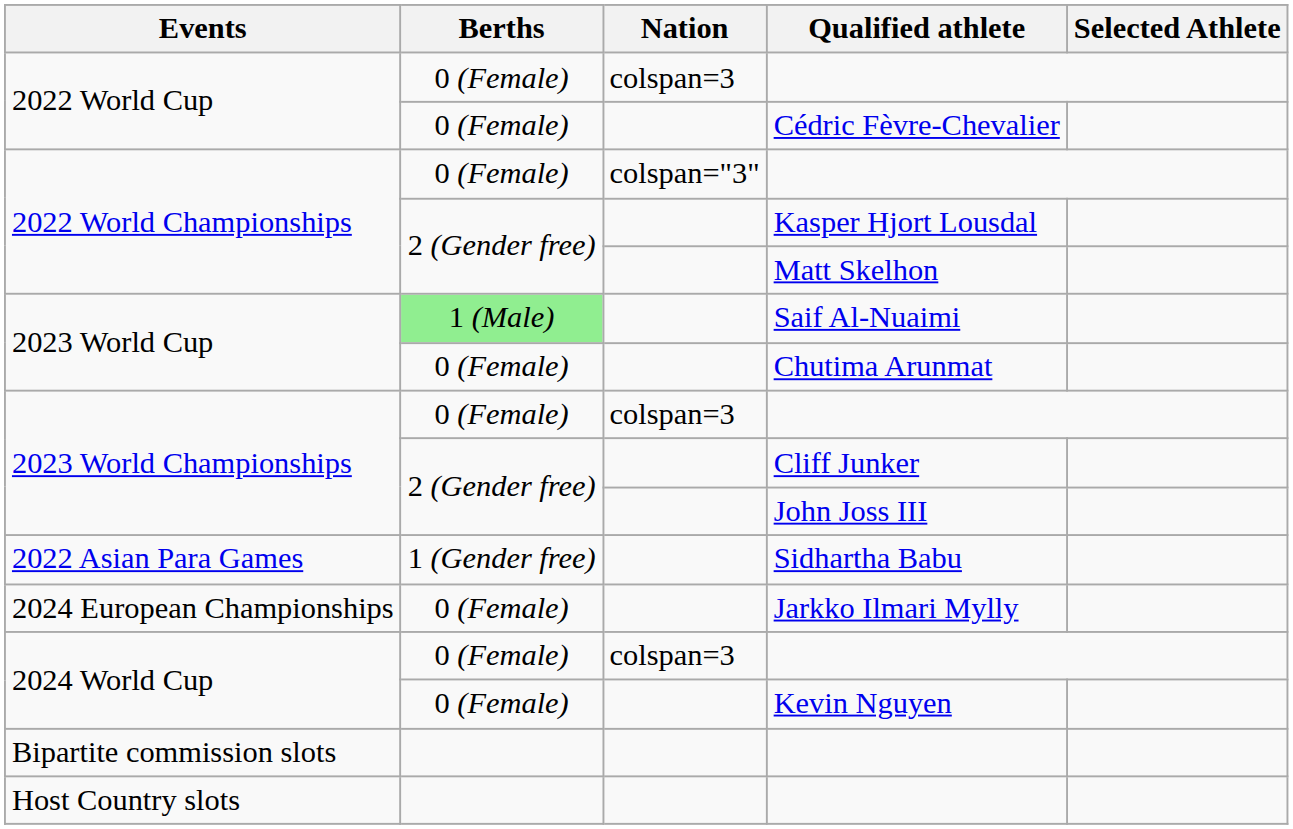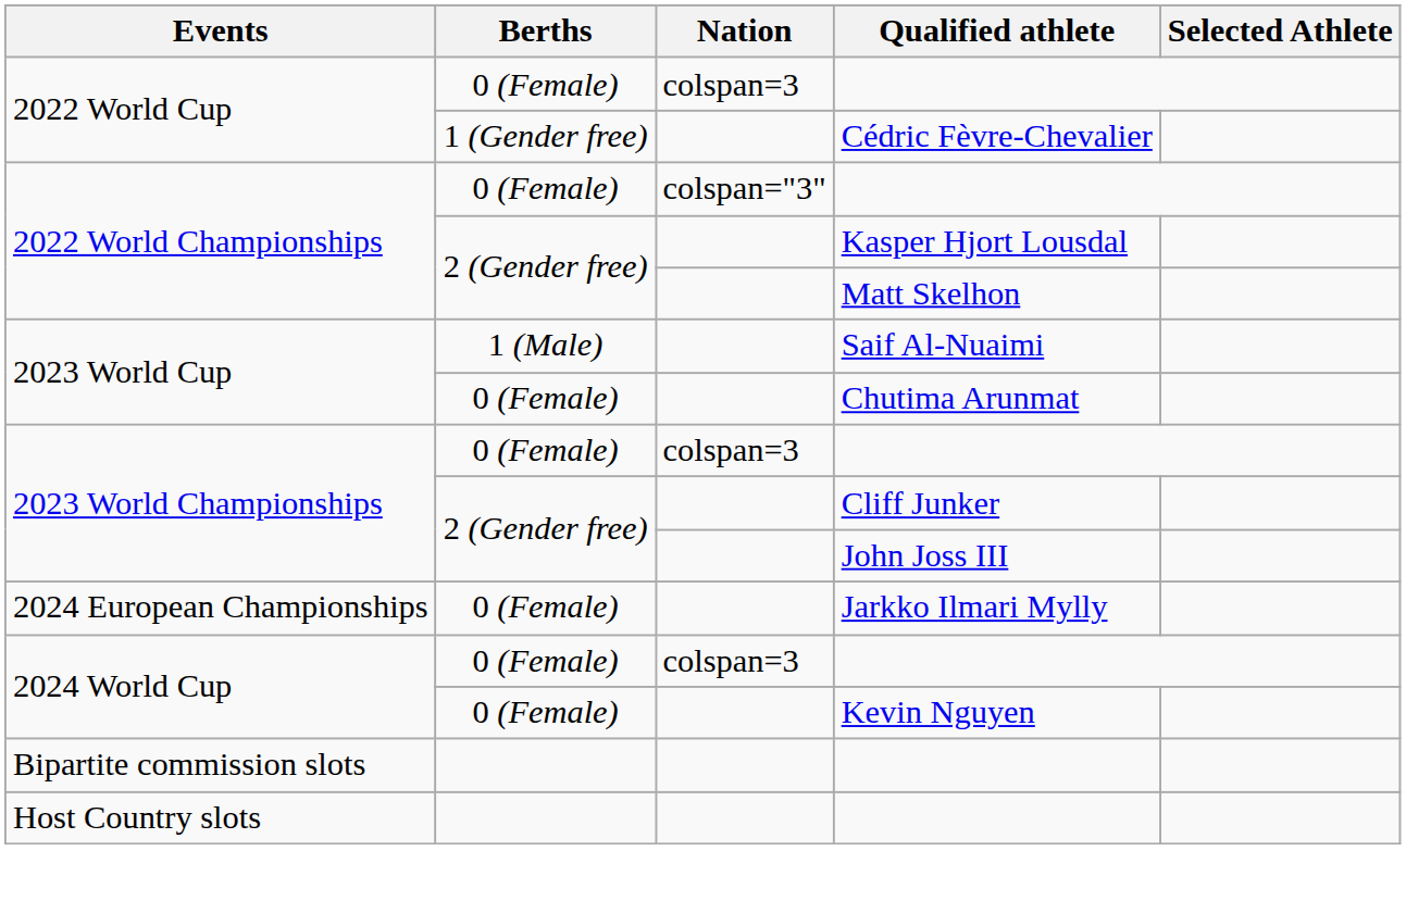Cédric Fèvre-Chevalier | Berths: 0 (Female) -> 1 (Gender free)
Saif Al-Nuaimi | Berths: lightgreen background -> no background
- row: 2022 Asian Para Games | 1 (Gender free) | Sidhartha Babu
